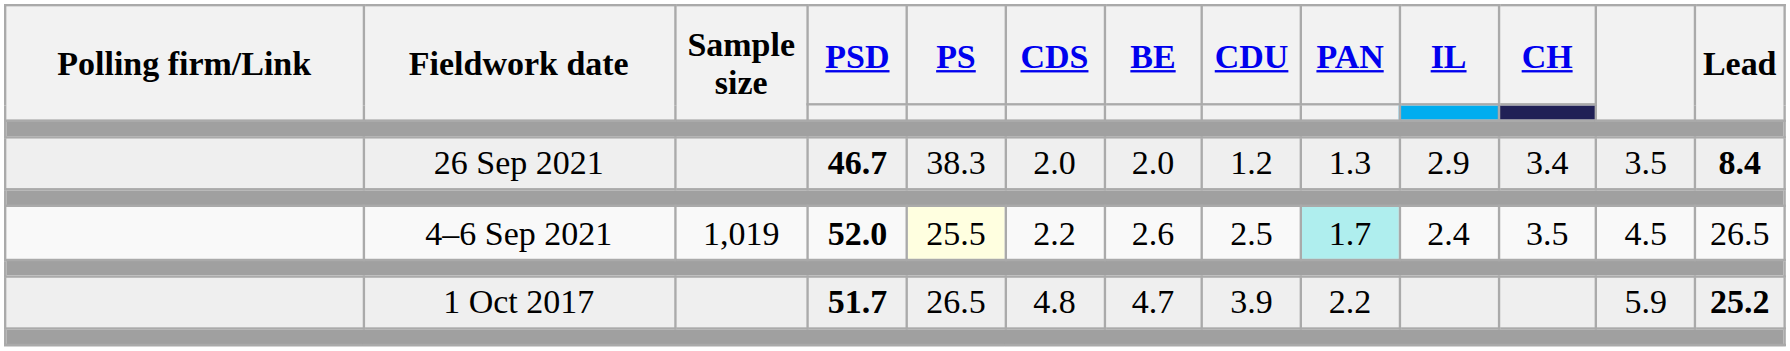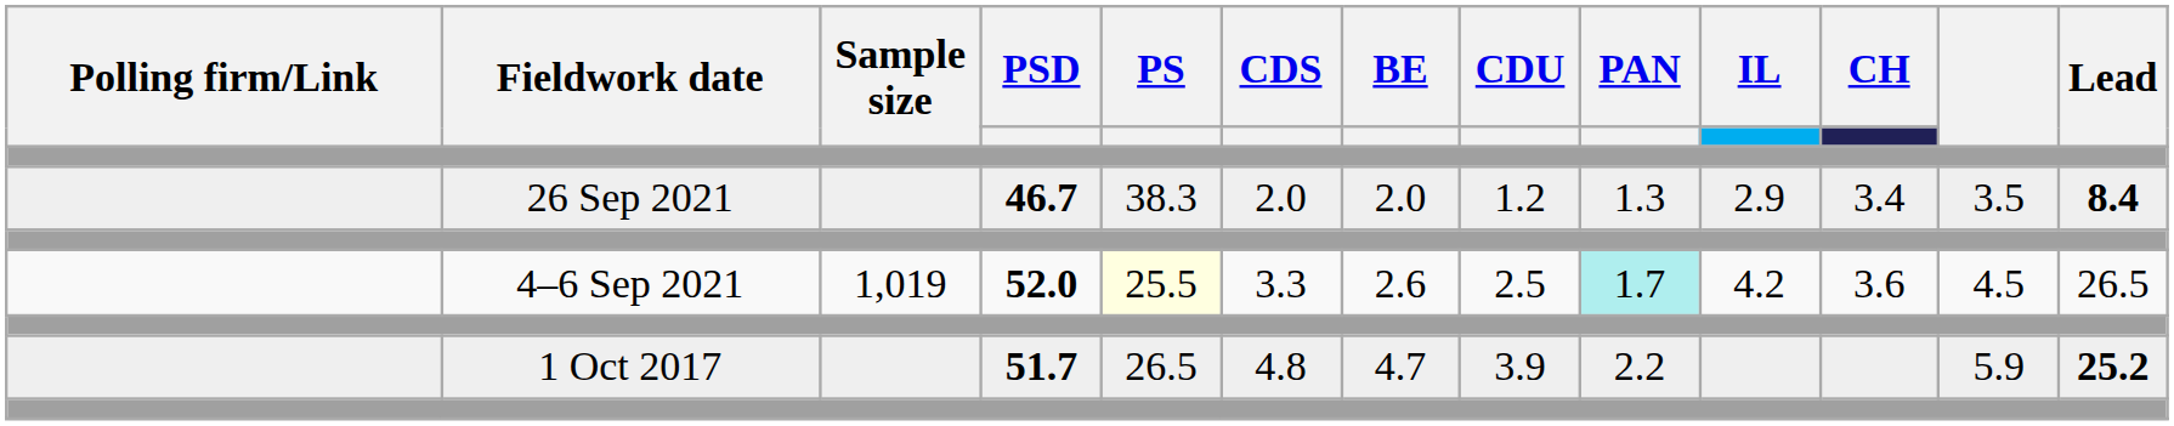4–6 Sep 2021 | CDS: 2.2 -> 3.3
4–6 Sep 2021 | IL: 2.4 -> 4.2
4–6 Sep 2021 | CH: 3.5 -> 3.6
